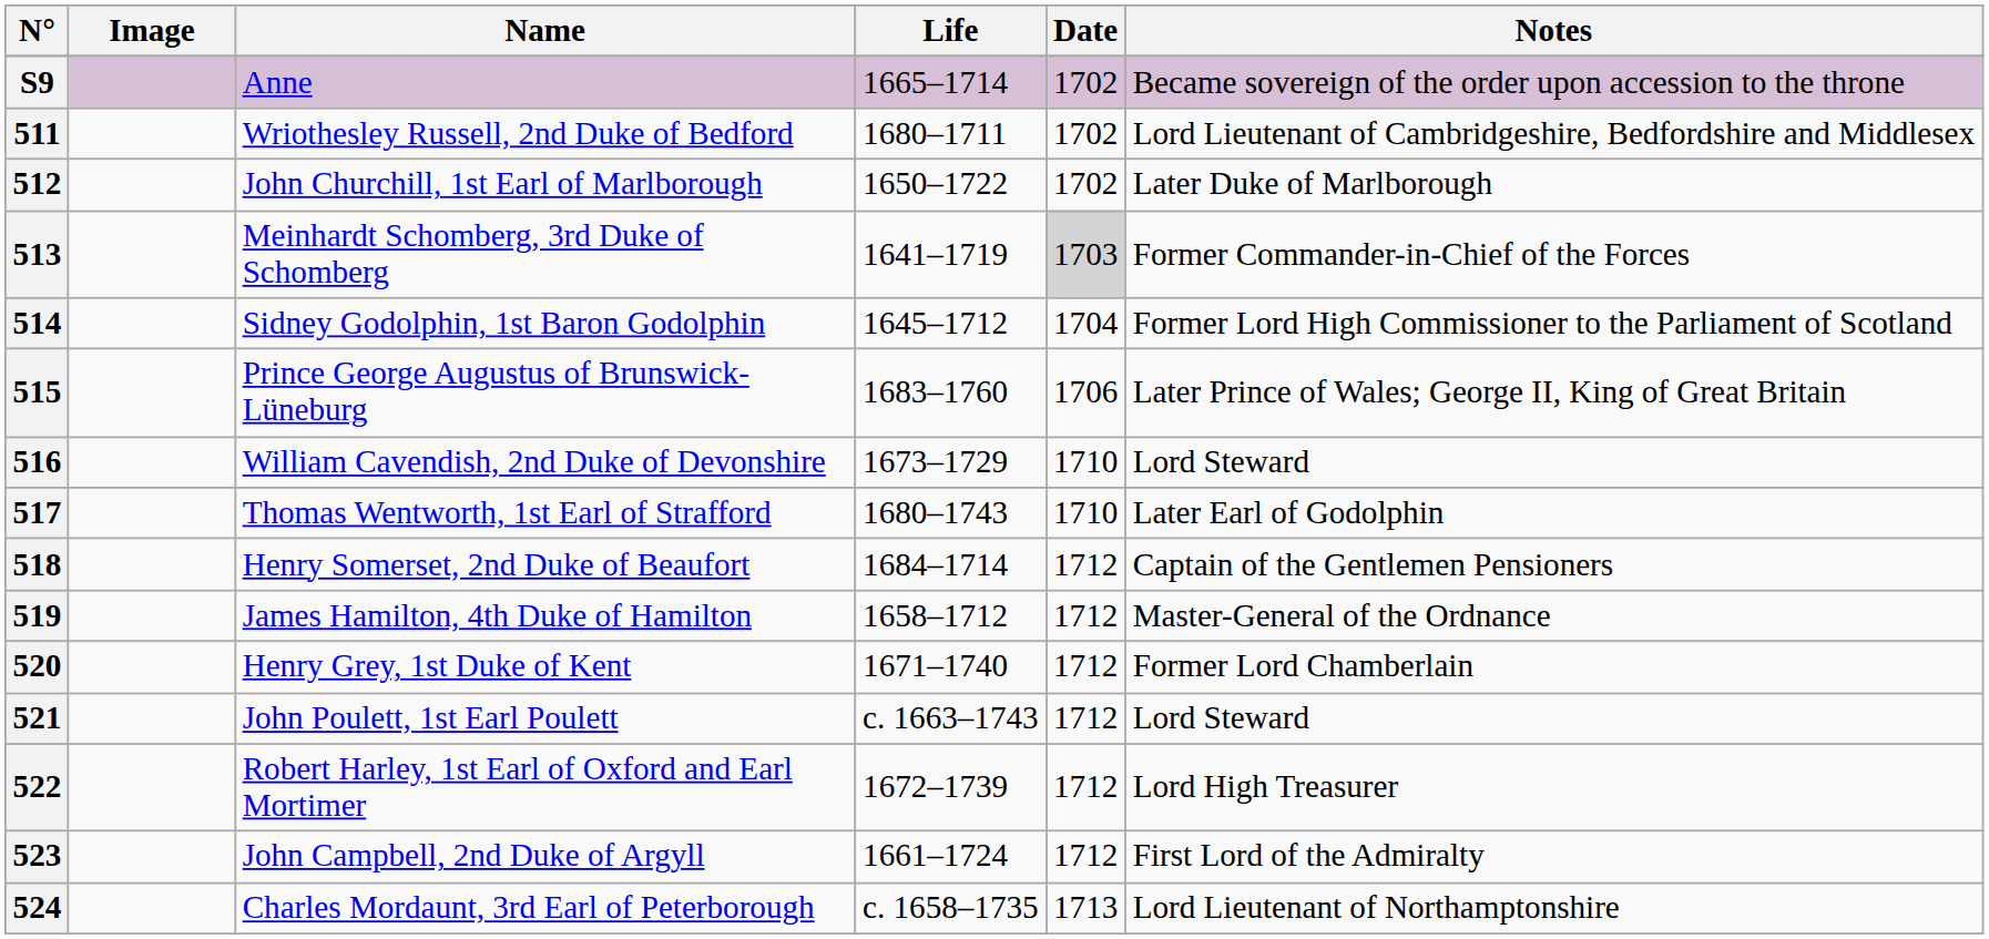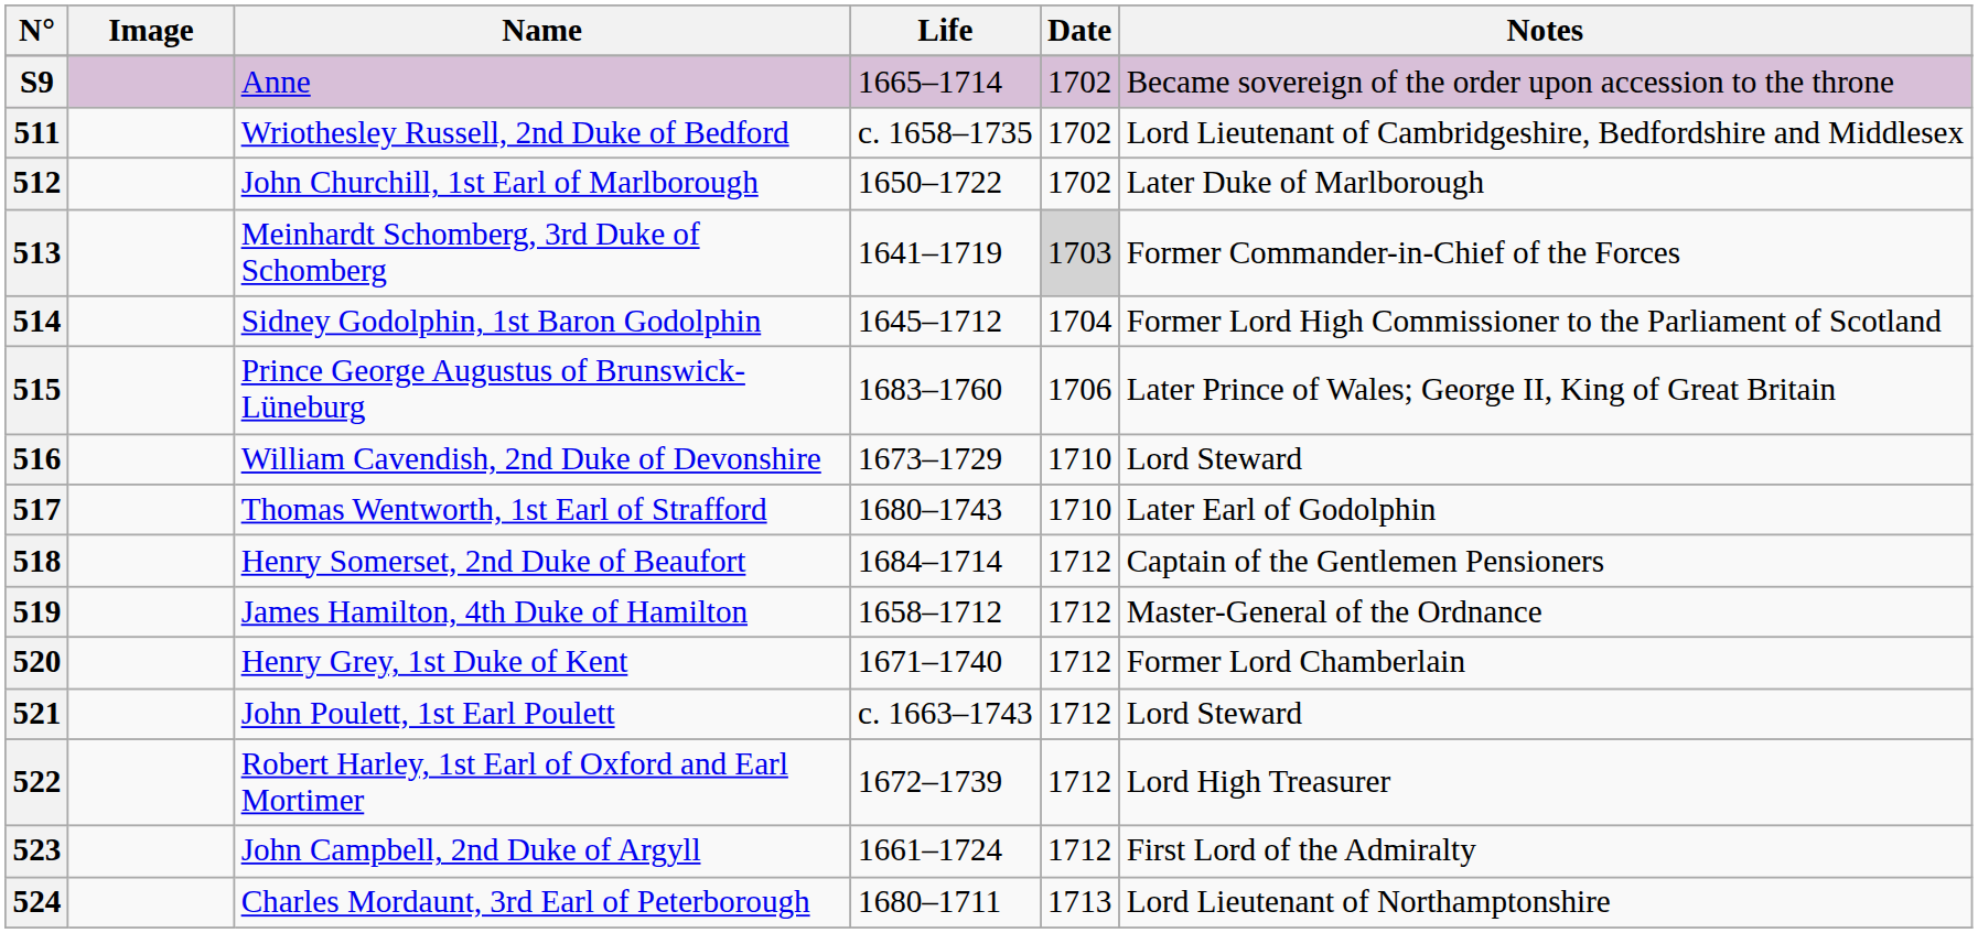511 | Life: 1680–1711 -> c. 1658–1735
524 | Life: c. 1658–1735 -> 1680–1711
